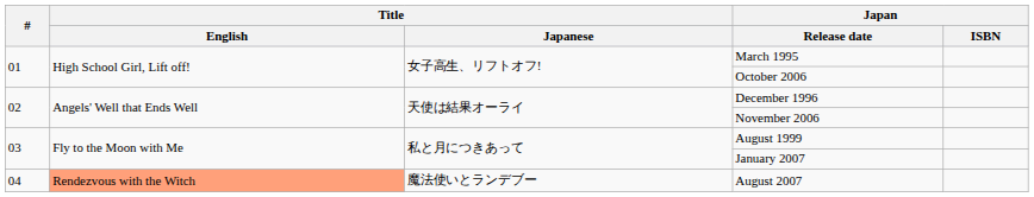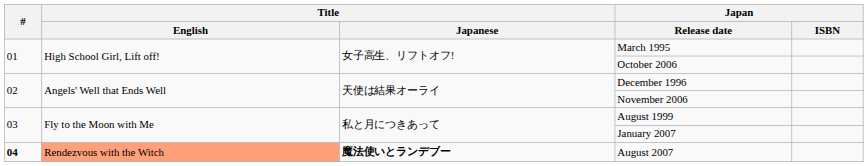August 2007 | #: normal -> bold
August 2007 | Title / Japanese: normal -> bold
